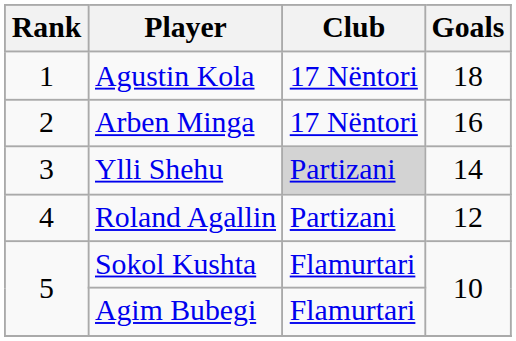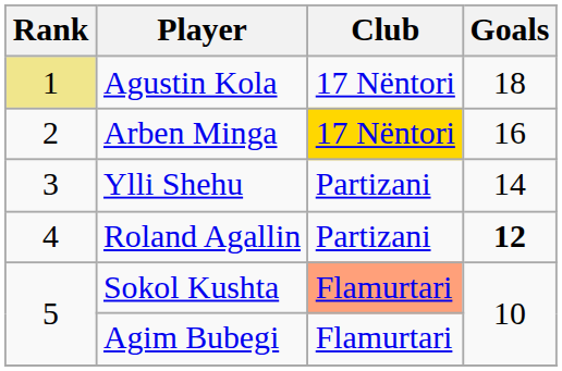Agustin Kola | Rank: no background -> khaki background
Arben Minga | Club: no background -> gold background
Ylli Shehu | Club: lightgrey background -> no background
Roland Agallin | Goals: normal -> bold
Sokol Kushta | Club: no background -> lightsalmon background
